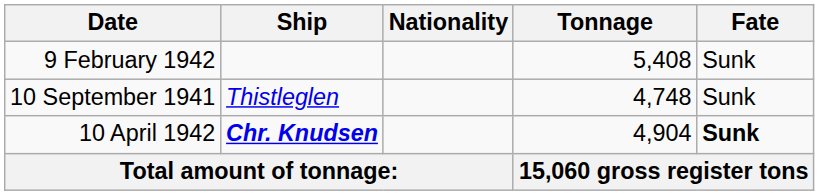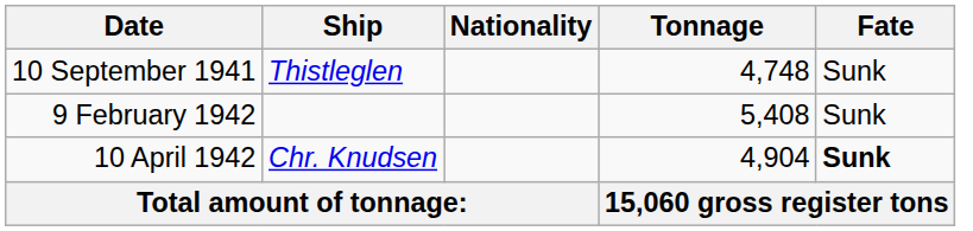rows swapped: 10 September 1941 <-> 9 February 1942
10 April 1942 | Ship: bold -> normal
